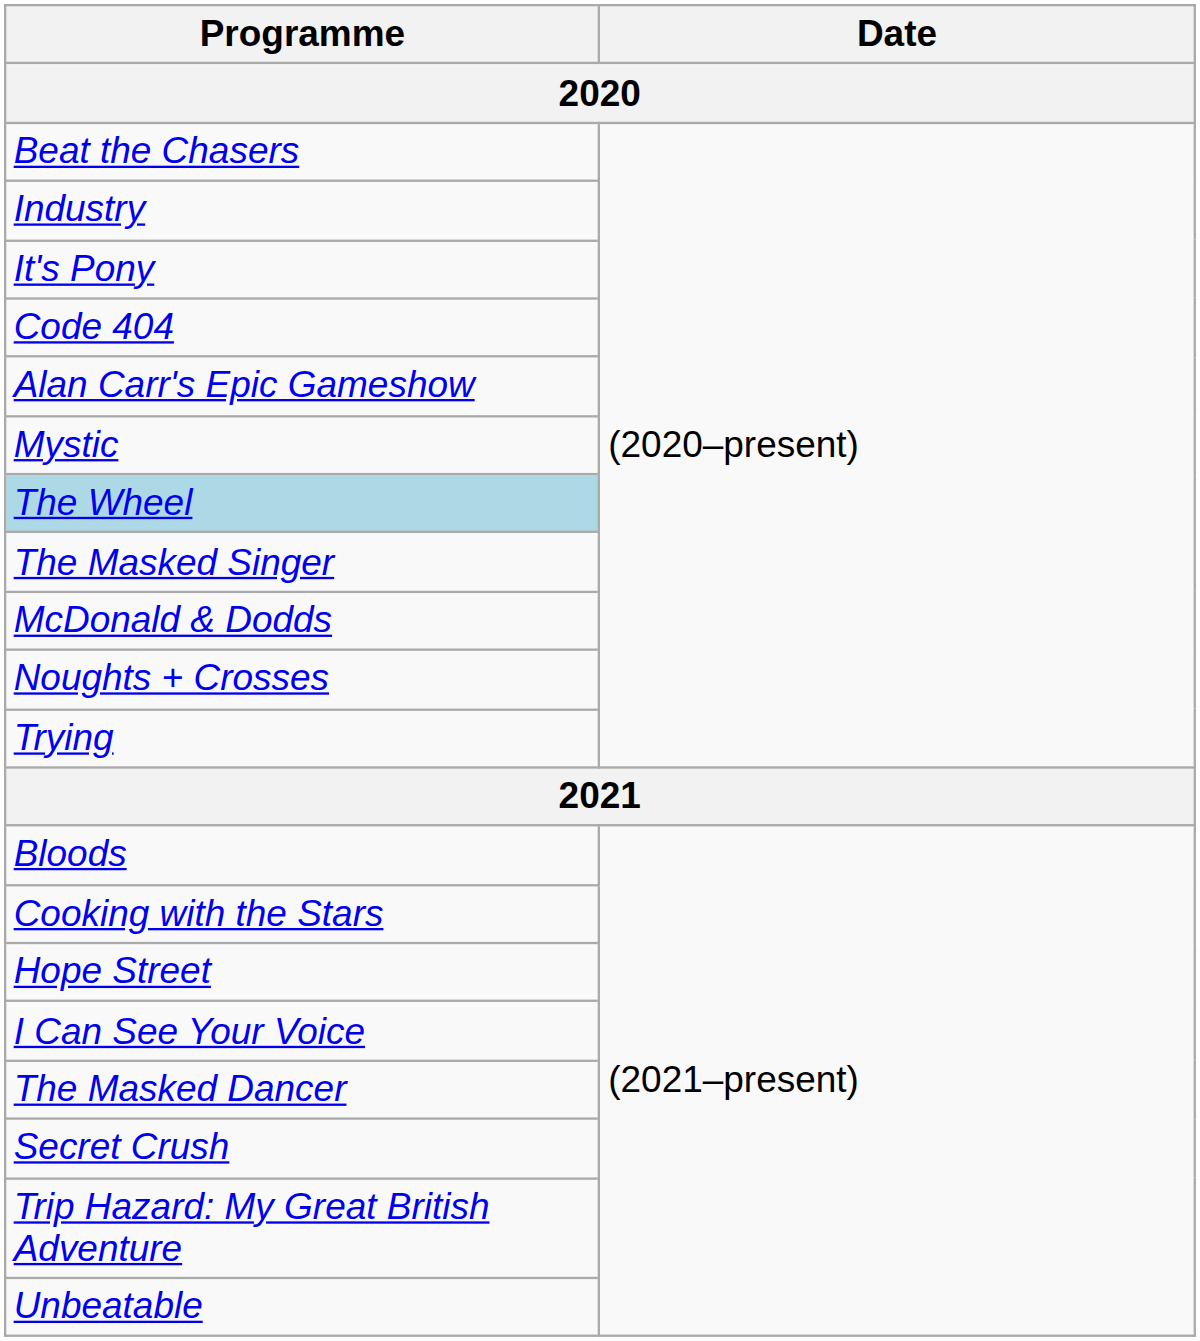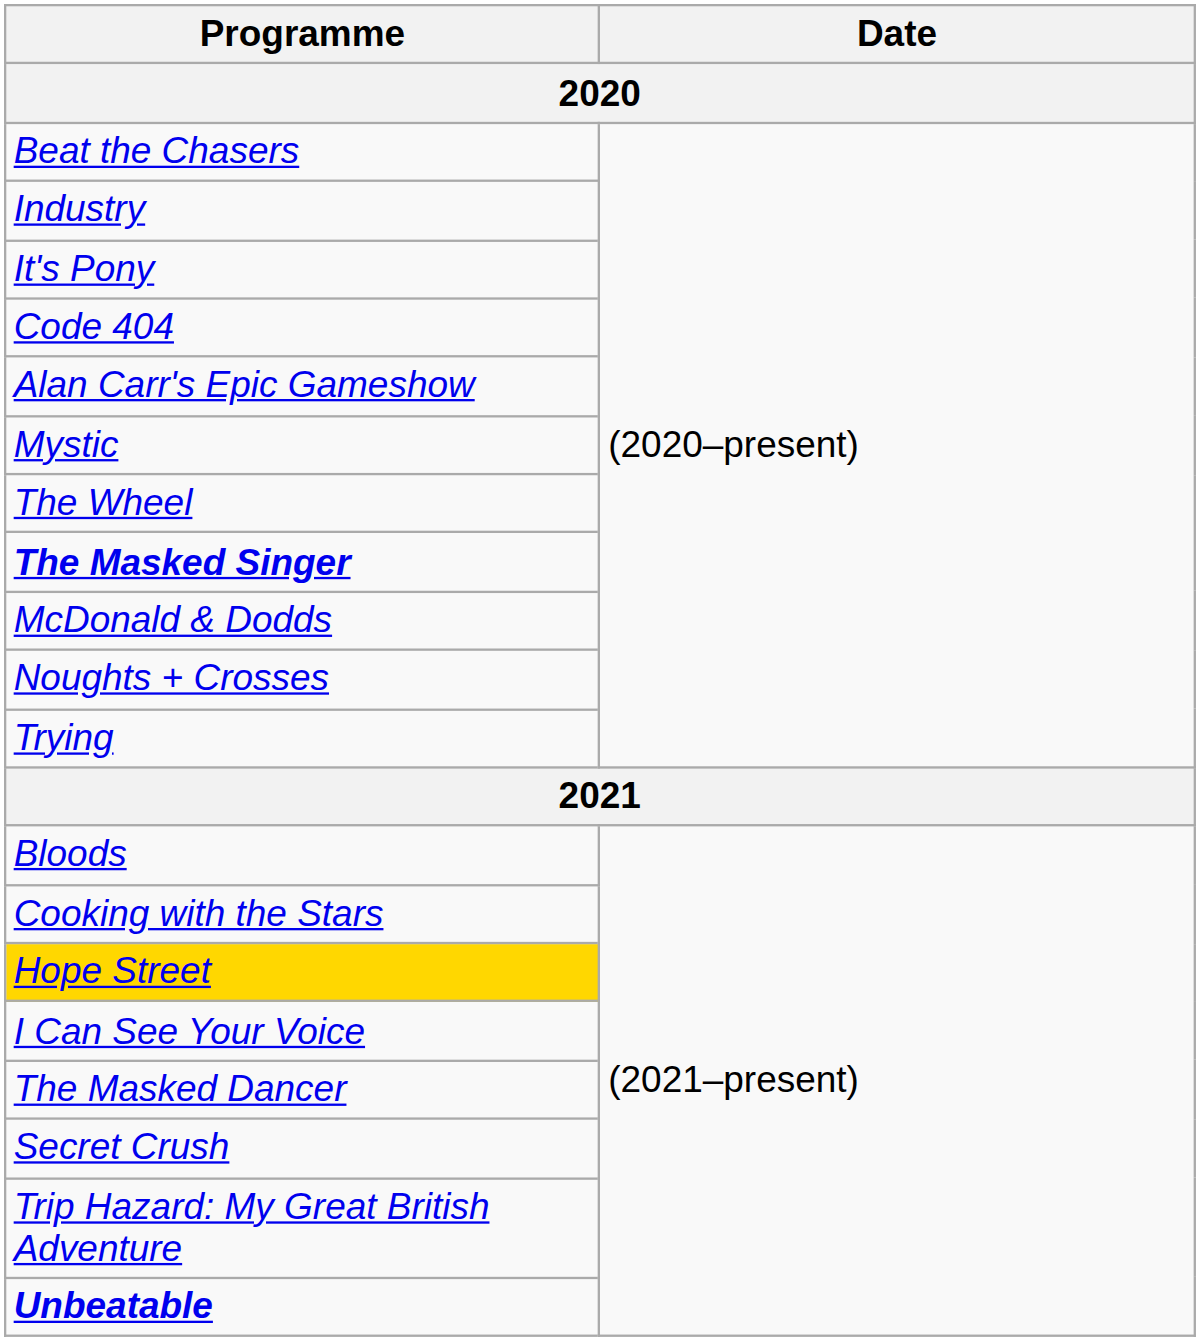The Wheel | Programme: lightblue background -> no background
The Masked Singer | Programme: normal -> bold
Hope Street | Programme: no background -> gold background
Unbeatable | Programme: normal -> bold
